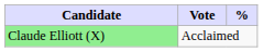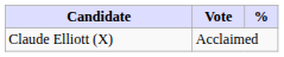Claude Elliott (X) | Candidate: lightgreen background -> no background
